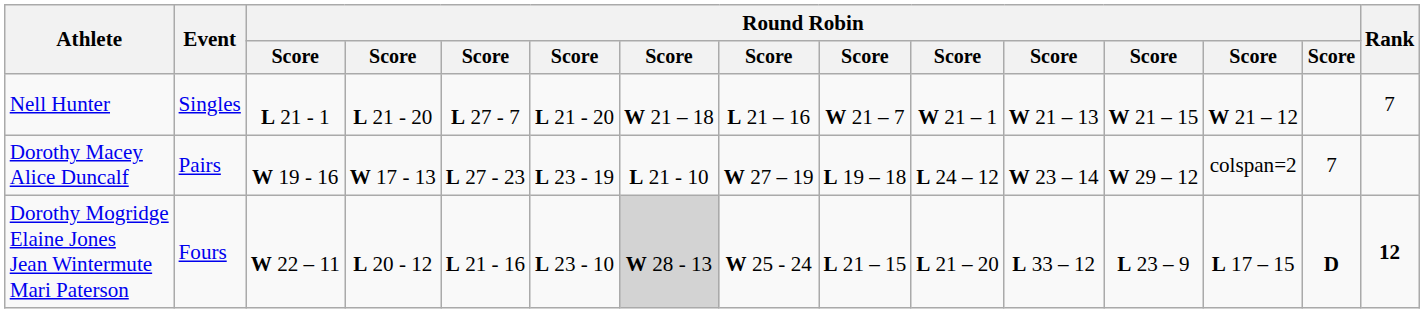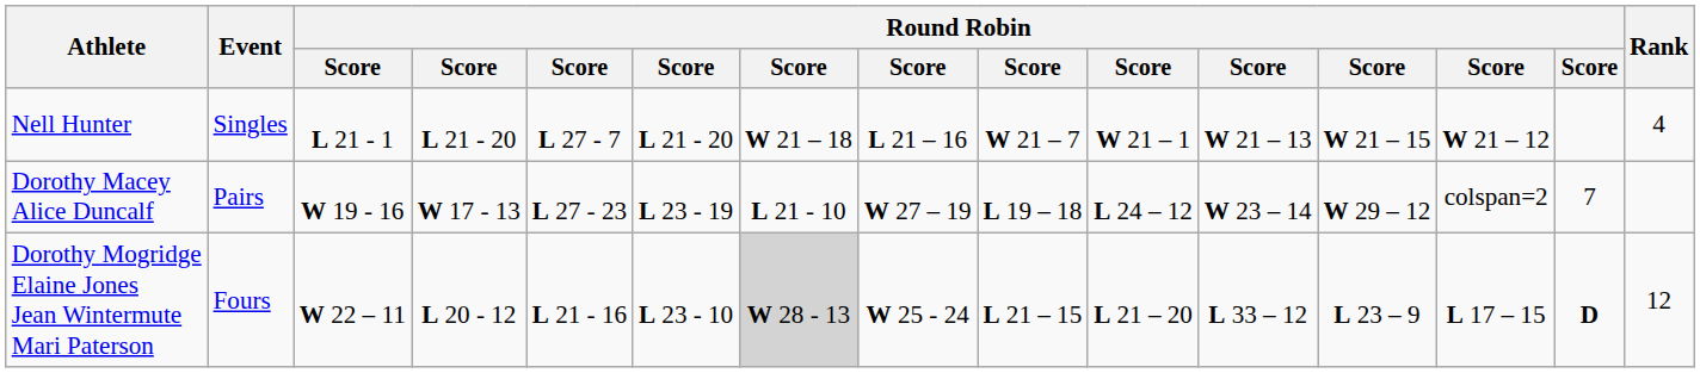Nell Hunter | Rank: 7 -> 4
Dorothy Mogridge Elaine Jones Jean Wintermute Mari Paterson | Rank: bold -> normal
